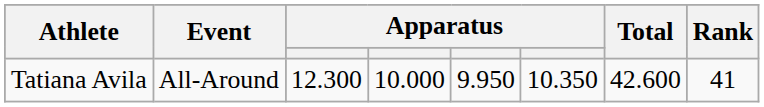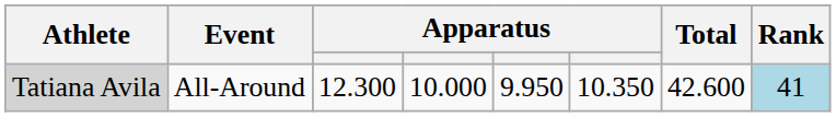row 3 | Athlete: no background -> lightgrey background
row 3 | Rank: no background -> lightblue background
